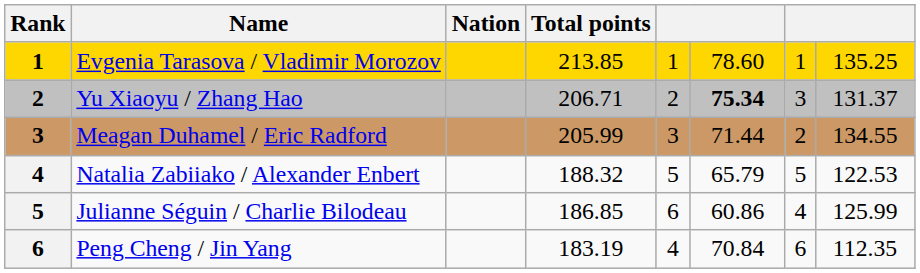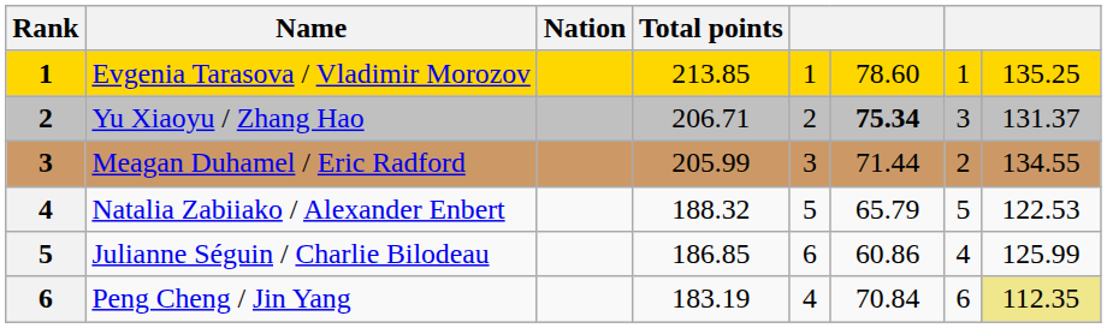Peng Cheng / Jin Yang | column 8: no background -> khaki background
